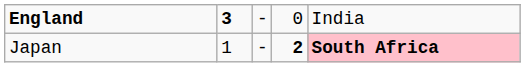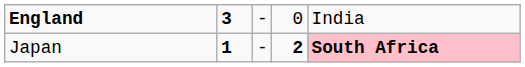Japan | column 2: normal -> bold
